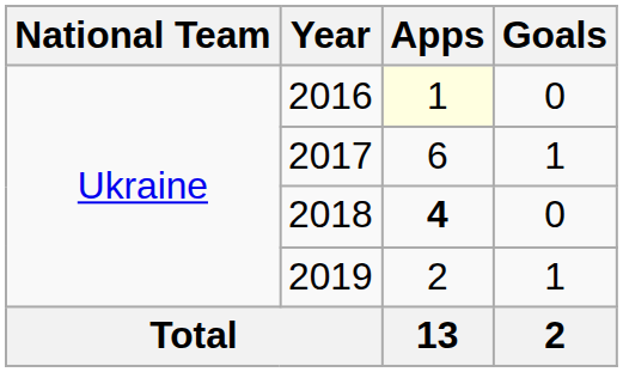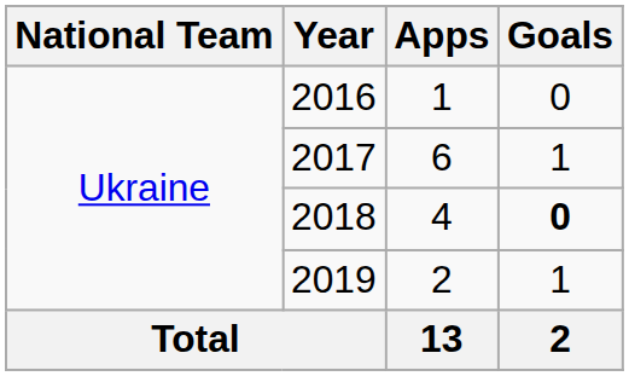2016 | Apps: lightyellow background -> no background
2018 | Apps: bold -> normal
2018 | Goals: normal -> bold
